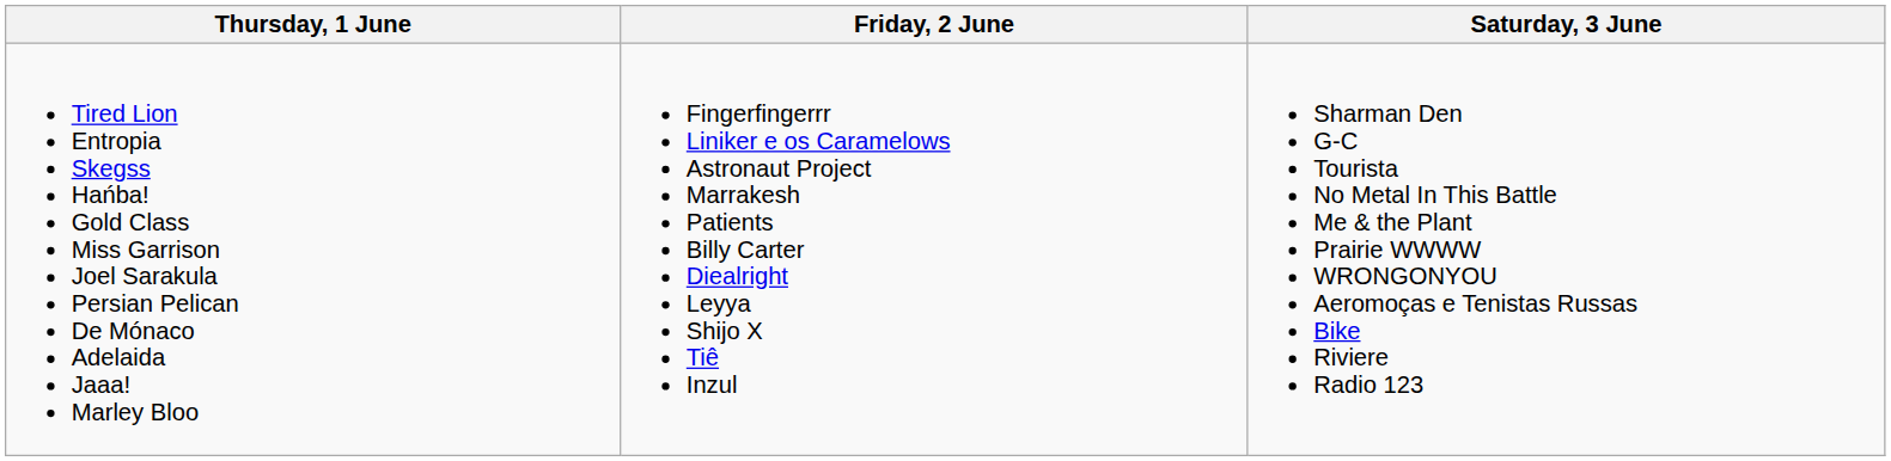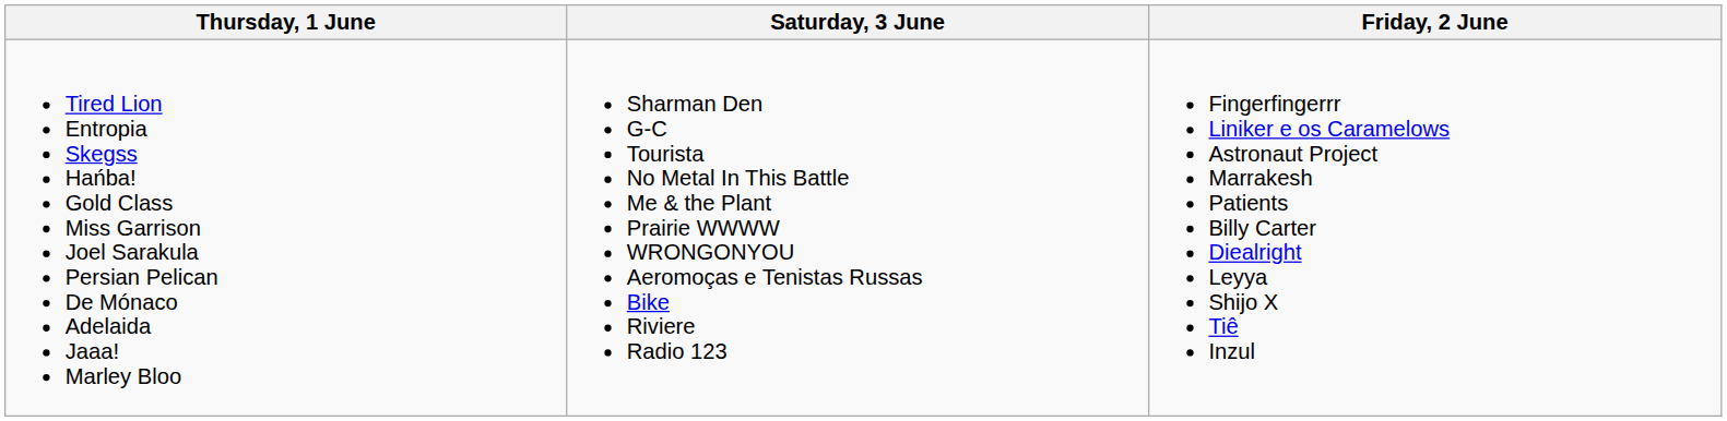columns swapped: Friday, 2 June <-> Saturday, 3 June
